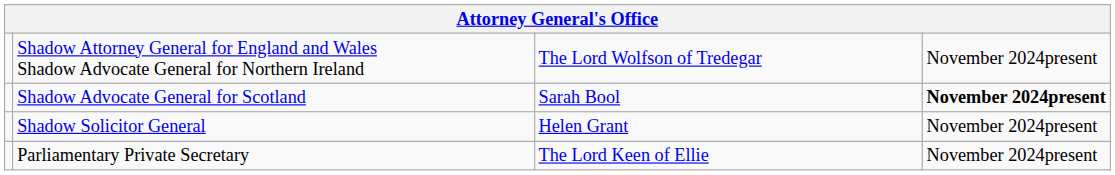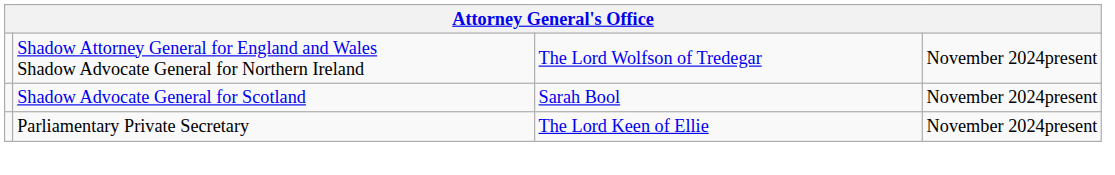Shadow Advocate General for Scotland | column 4: bold -> normal
- row: Shadow Solicitor General | Helen Grant | November 2024present
